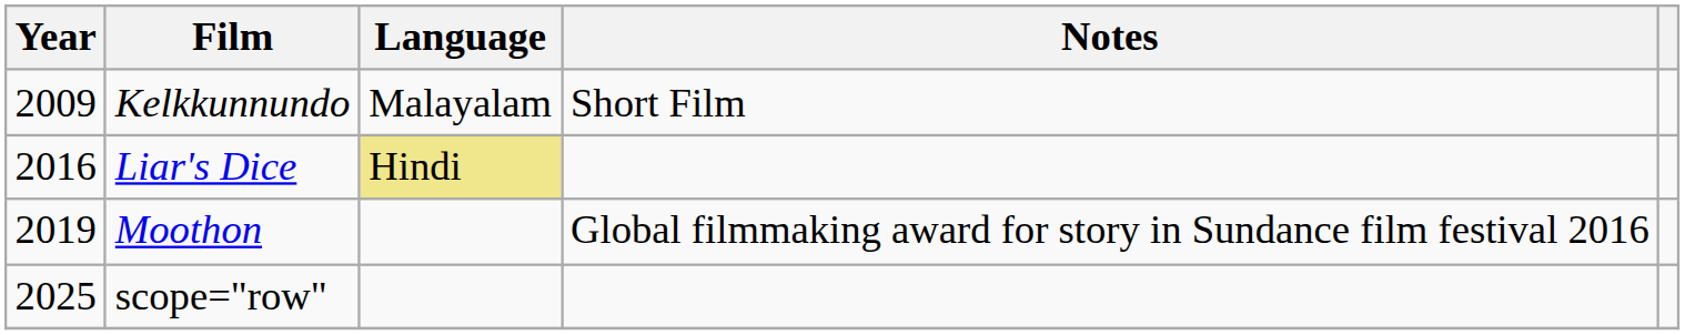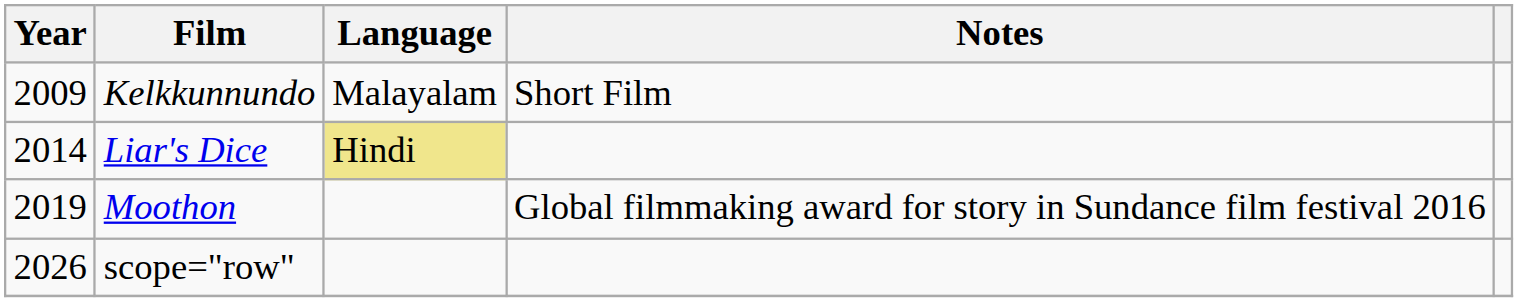Liar's Dice | Year: 2016 -> 2014
scope="row" | Year: 2025 -> 2026
